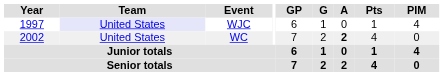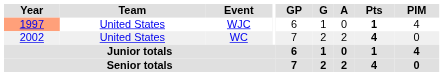WJC | Year: no background -> lightsalmon background
WJC | Team: lavender background -> no background
WJC | Pts: normal -> bold
WC | A: bold -> normal
WC | Pts: normal -> bold
